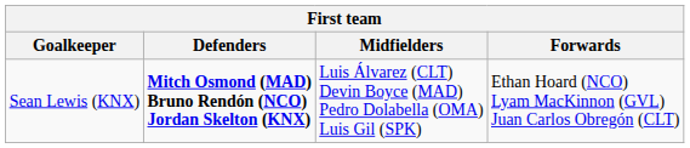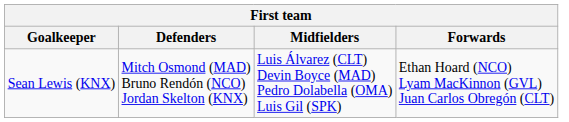Sean Lewis (KNX) | Defenders: bold -> normal
